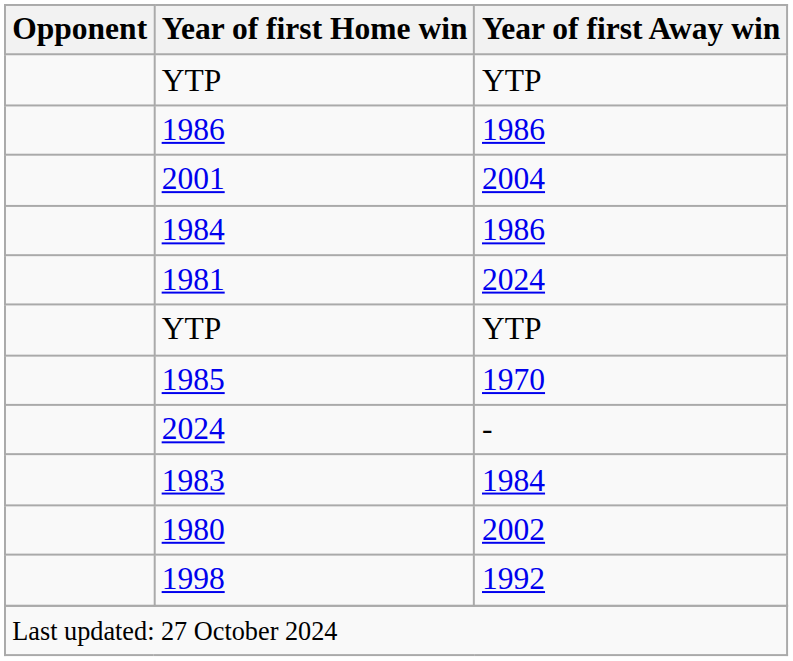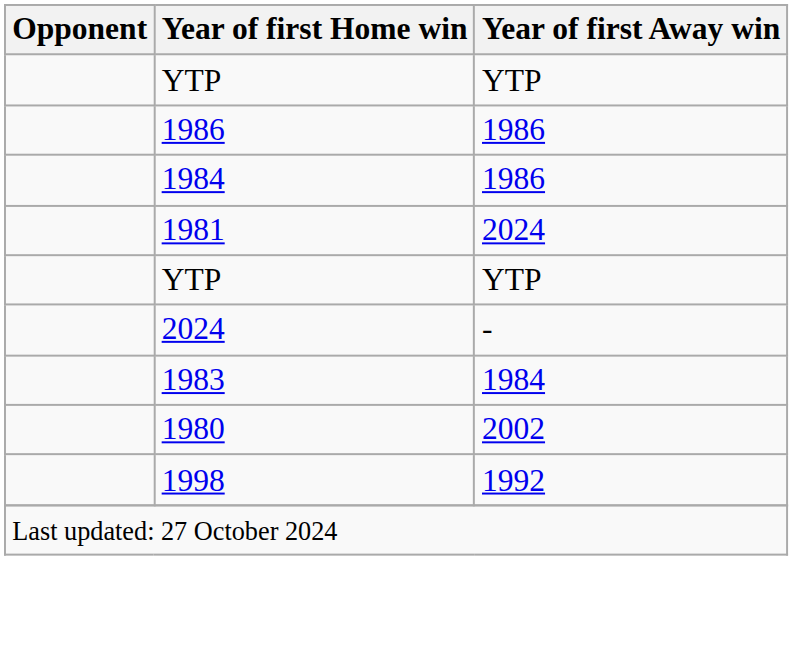- row: 2001 | 2004
- row: 1985 | 1970
